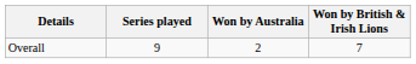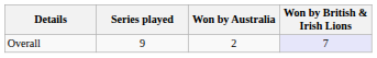row 2 | Won by British & Irish Lions: no background -> lavender background
